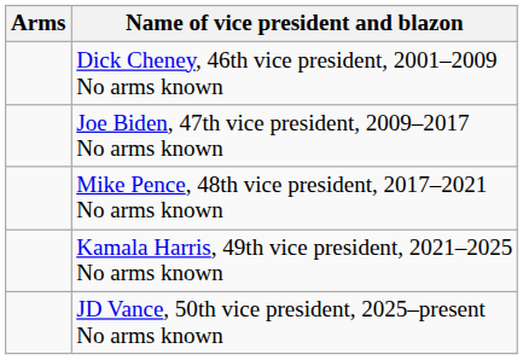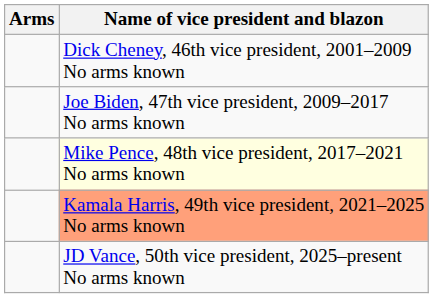Mike Pence, 48th vice president, 2017–2021 No arms known | Name of vice president and blazon: no background -> lightyellow background
Kamala Harris, 49th vice president, 2021–2025 No arms known | Name of vice president and blazon: no background -> lightsalmon background
